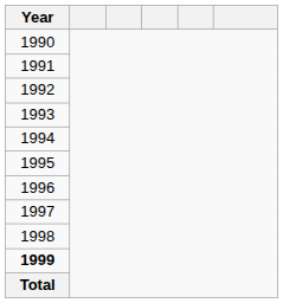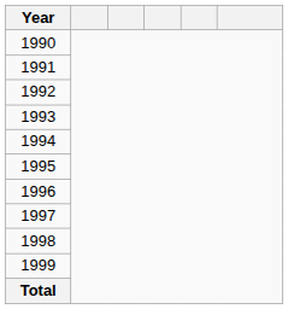1999 | Year: bold -> normal
